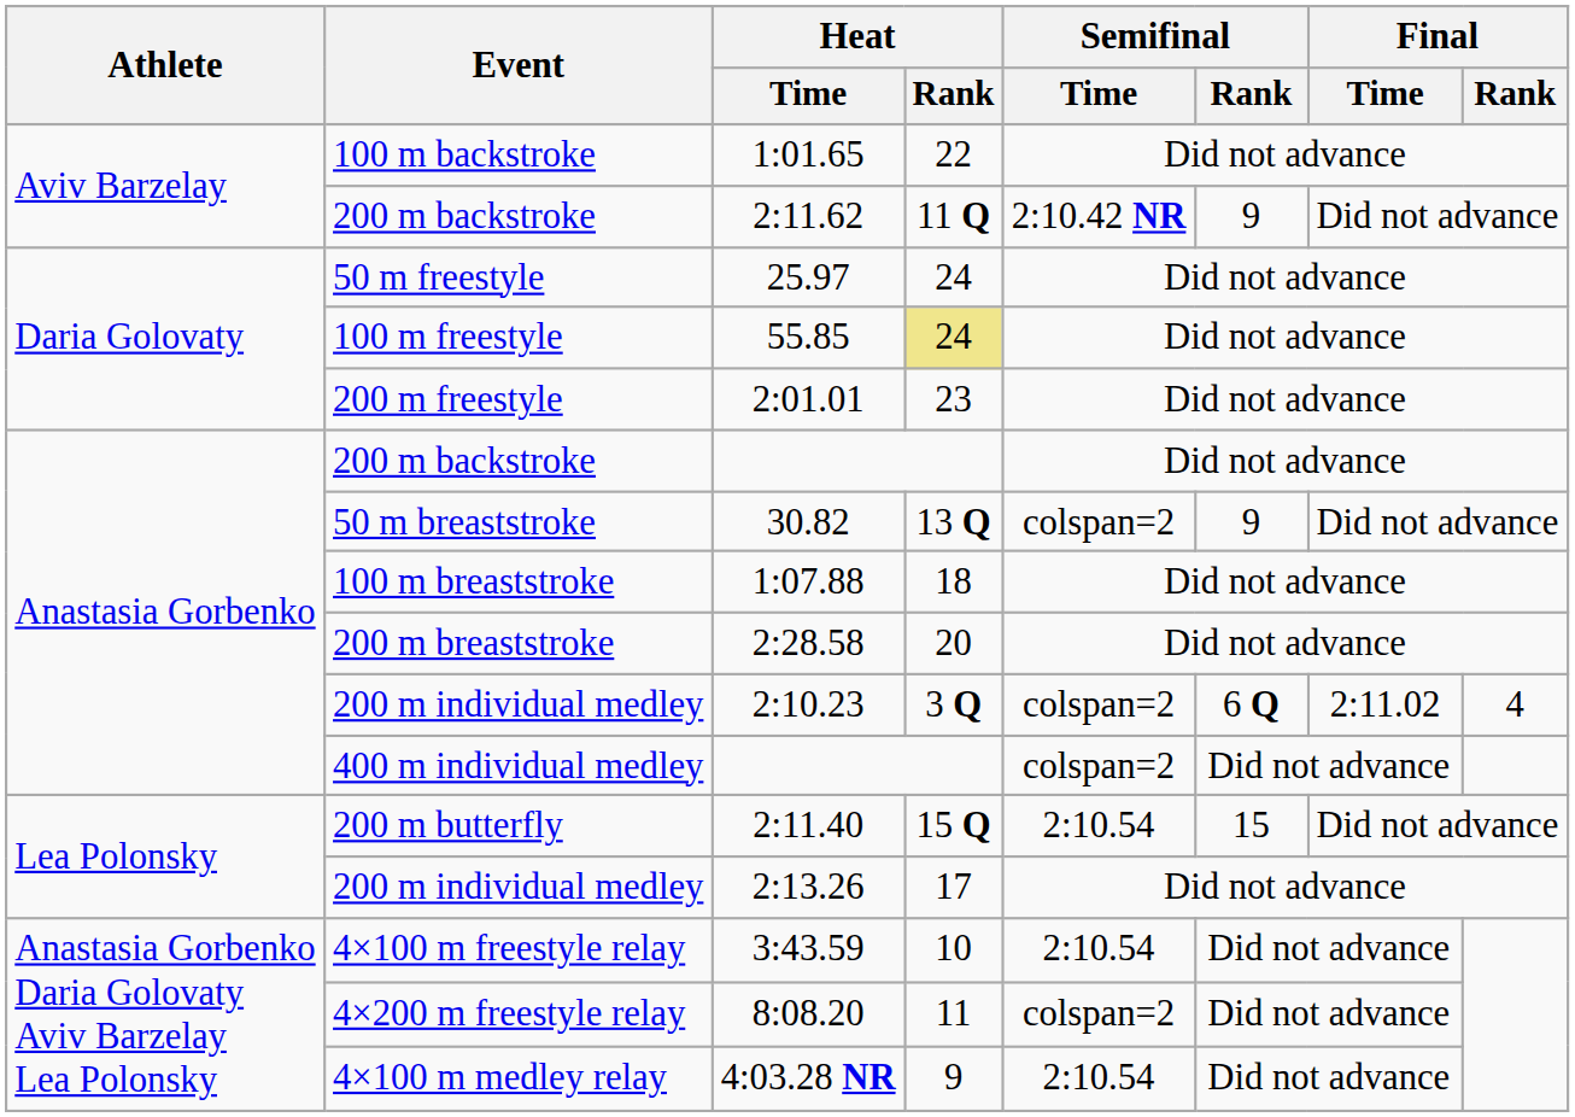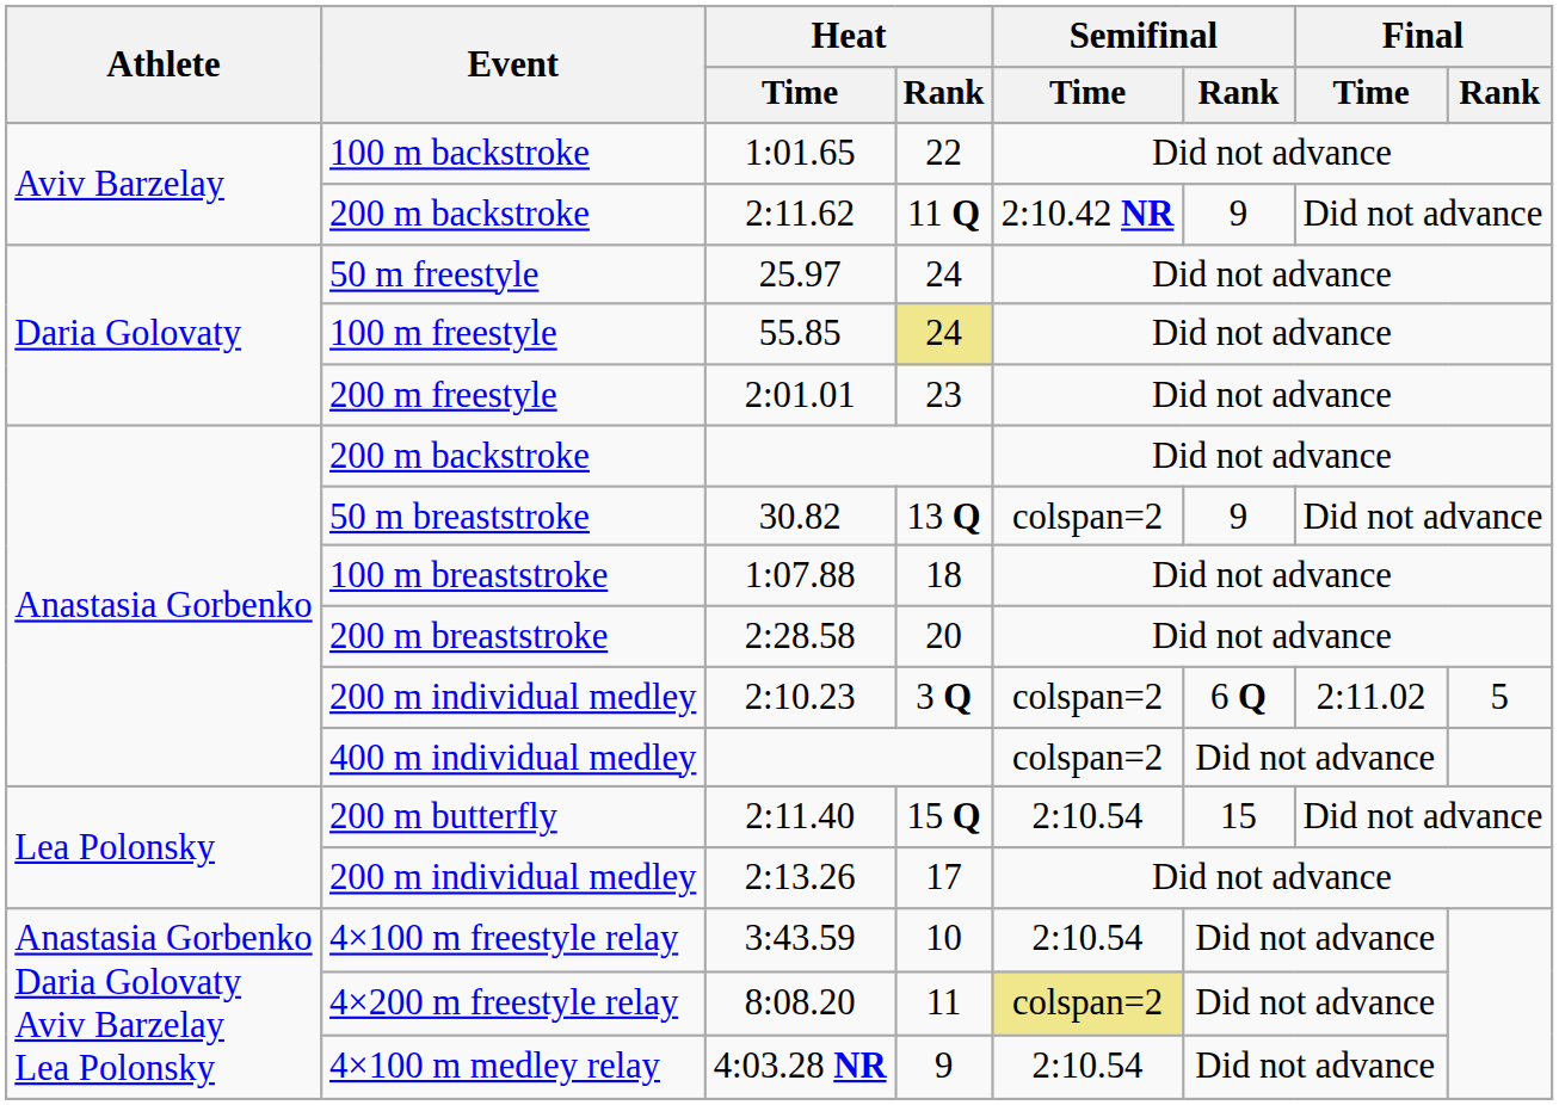2:10.23 | Final / Rank: 4 -> 5
8:08.20 | Semifinal / Time: no background -> khaki background
